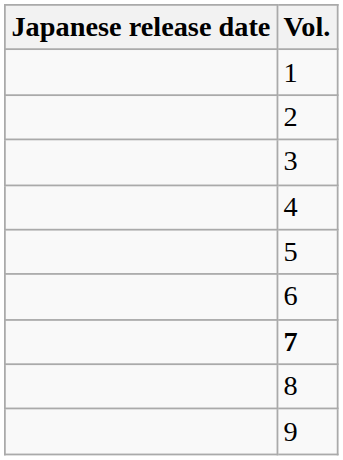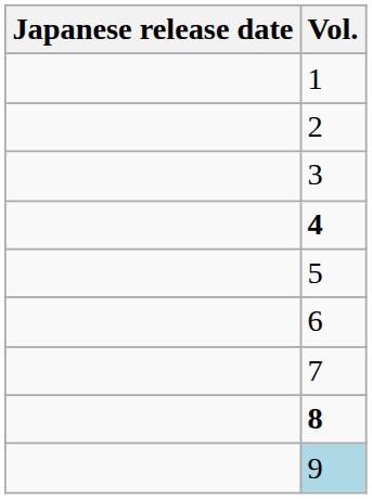4 | Vol.: normal -> bold
7 | Vol.: bold -> normal
8 | Vol.: normal -> bold
9 | Vol.: no background -> lightblue background
